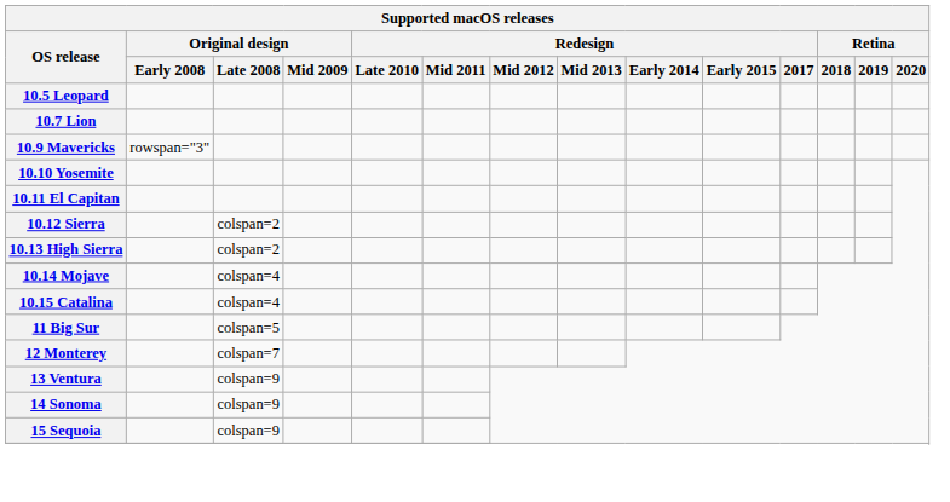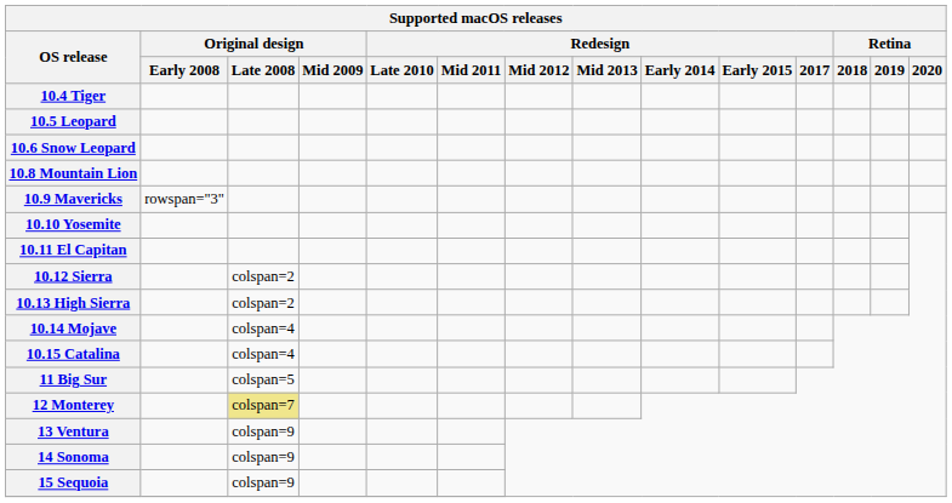+ row: 10.4 Tiger
+ row: 10.6 Snow Leopard
- row: 10.7 Lion
+ row: 10.8 Mountain Lion
12 Monterey | Original design / Late 2008: no background -> khaki background
